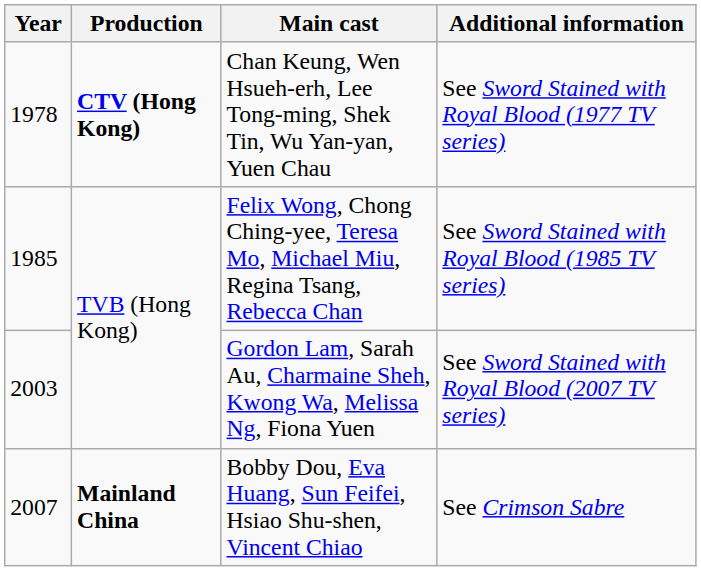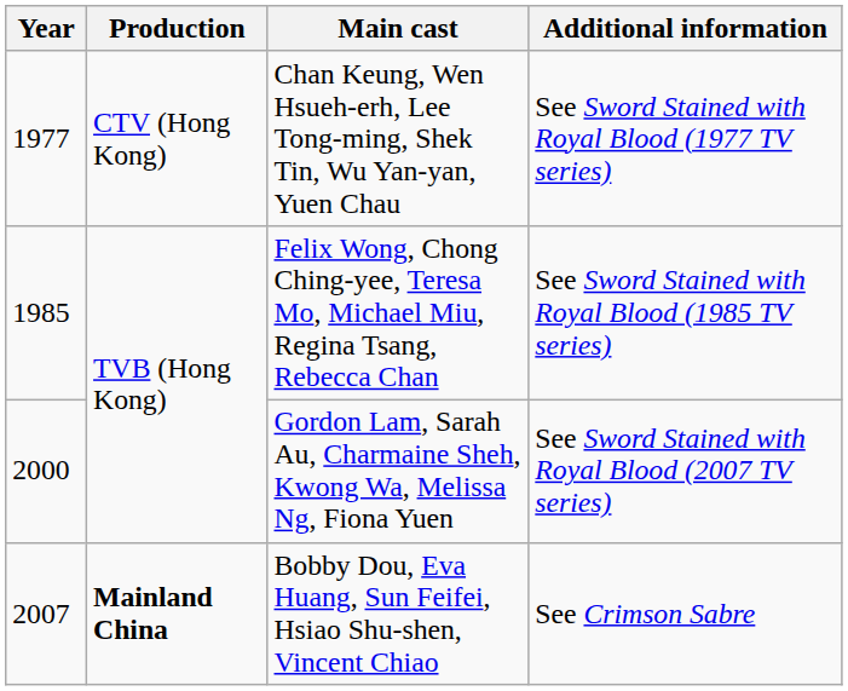row 2 | Year: 1978 -> 1977
row 2 | Production: bold -> normal
row 4 | Year: 2003 -> 2000
